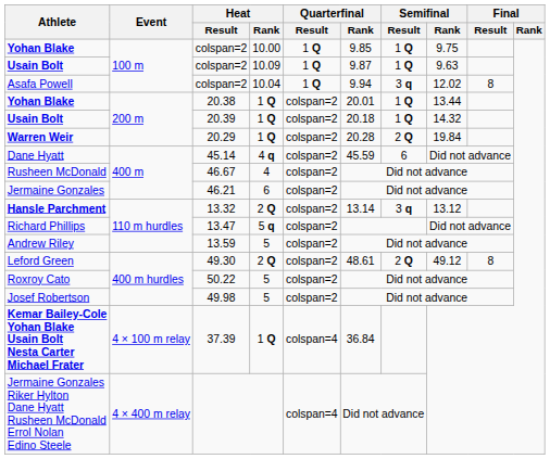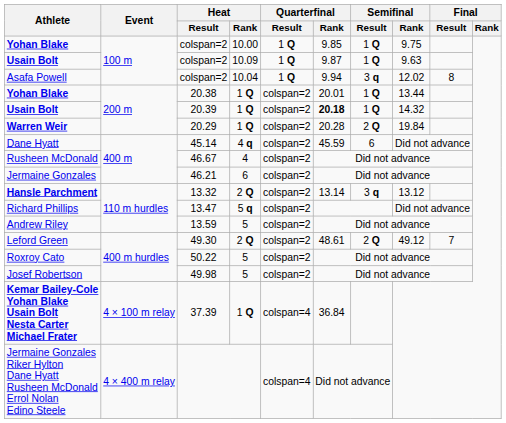Usain Bolt / 20.39 | Quarterfinal / Rank: normal -> bold
Leford Green | Final / Result: 8 -> 7
